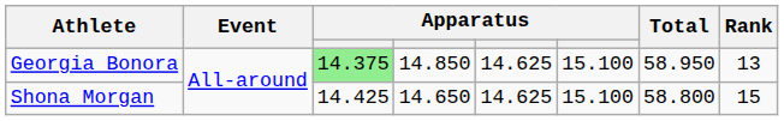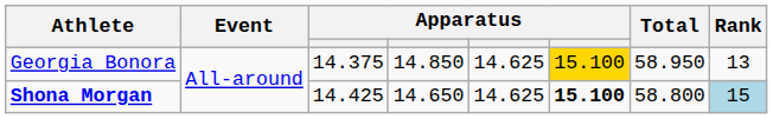row 3 | column 3: lightgreen background -> no background
row 3 | column 6: no background -> gold background
row 4 | Athlete: normal -> bold
row 4 | column 6: normal -> bold
row 4 | Rank: no background -> lightblue background
